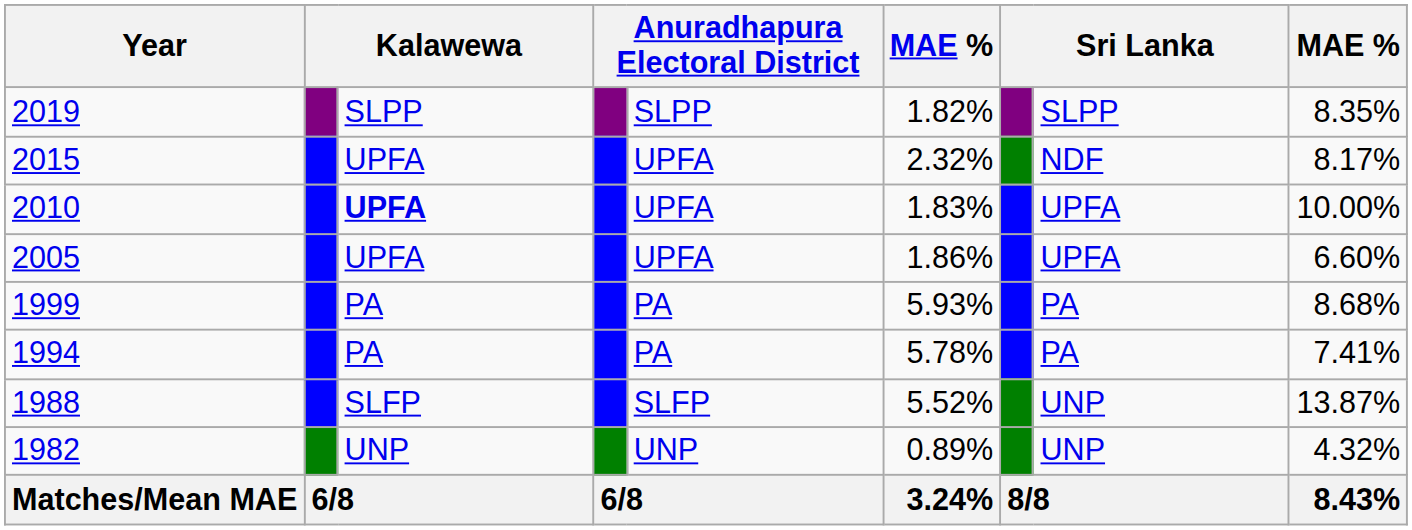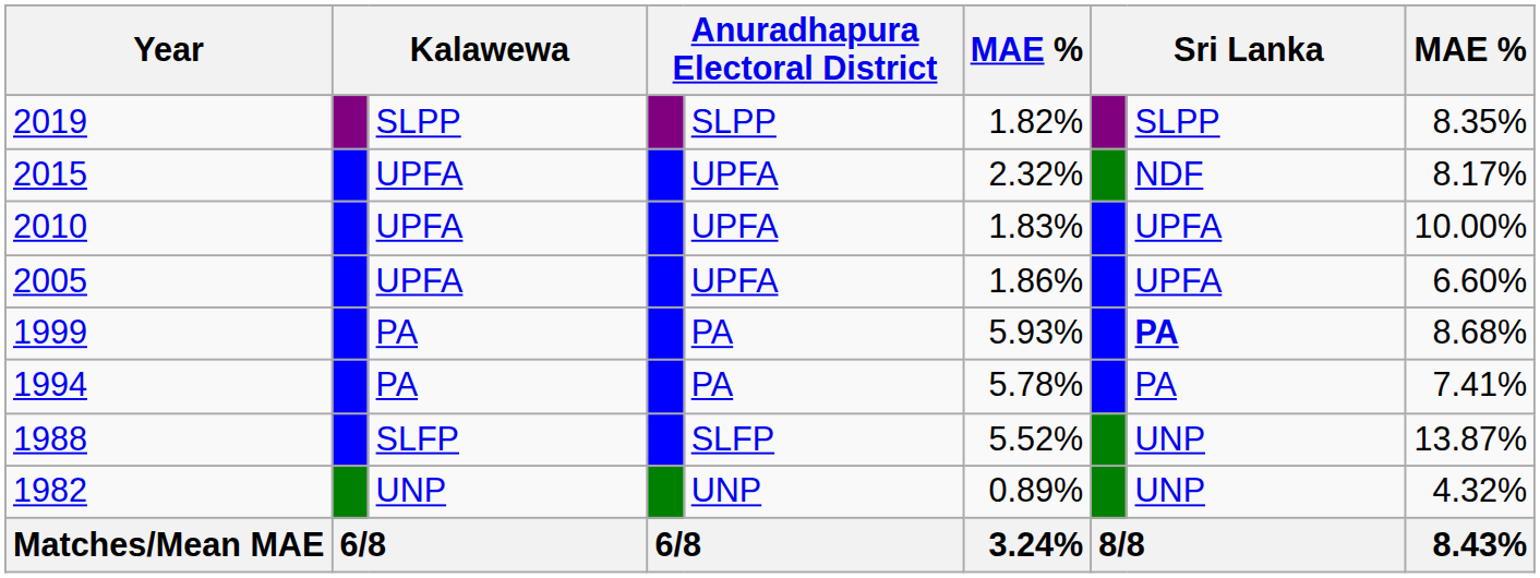2010 | column 3: bold -> normal
1999 | column 8: normal -> bold
